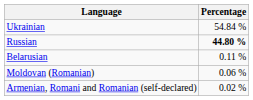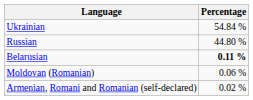Russian | Percentage: bold -> normal
Belarusian | Percentage: normal -> bold
